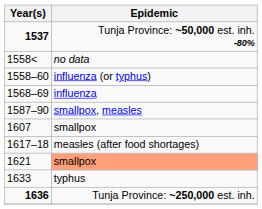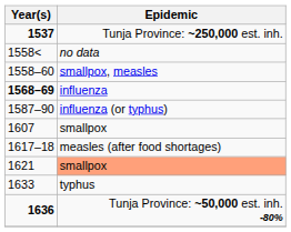row 2 | Epidemic: Tunja Province: ~50,000 est. inh. -80% -> Tunja Province: ~250,000 est. inh.
row 4 | Epidemic: influenza (or typhus) -> smallpox, measles
row 5 | Year(s): normal -> bold
row 6 | Epidemic: smallpox, measles -> influenza (or typhus)
row 11 | Epidemic: Tunja Province: ~250,000 est. inh. -> Tunja Province: ~50,000 est. inh. -80%
